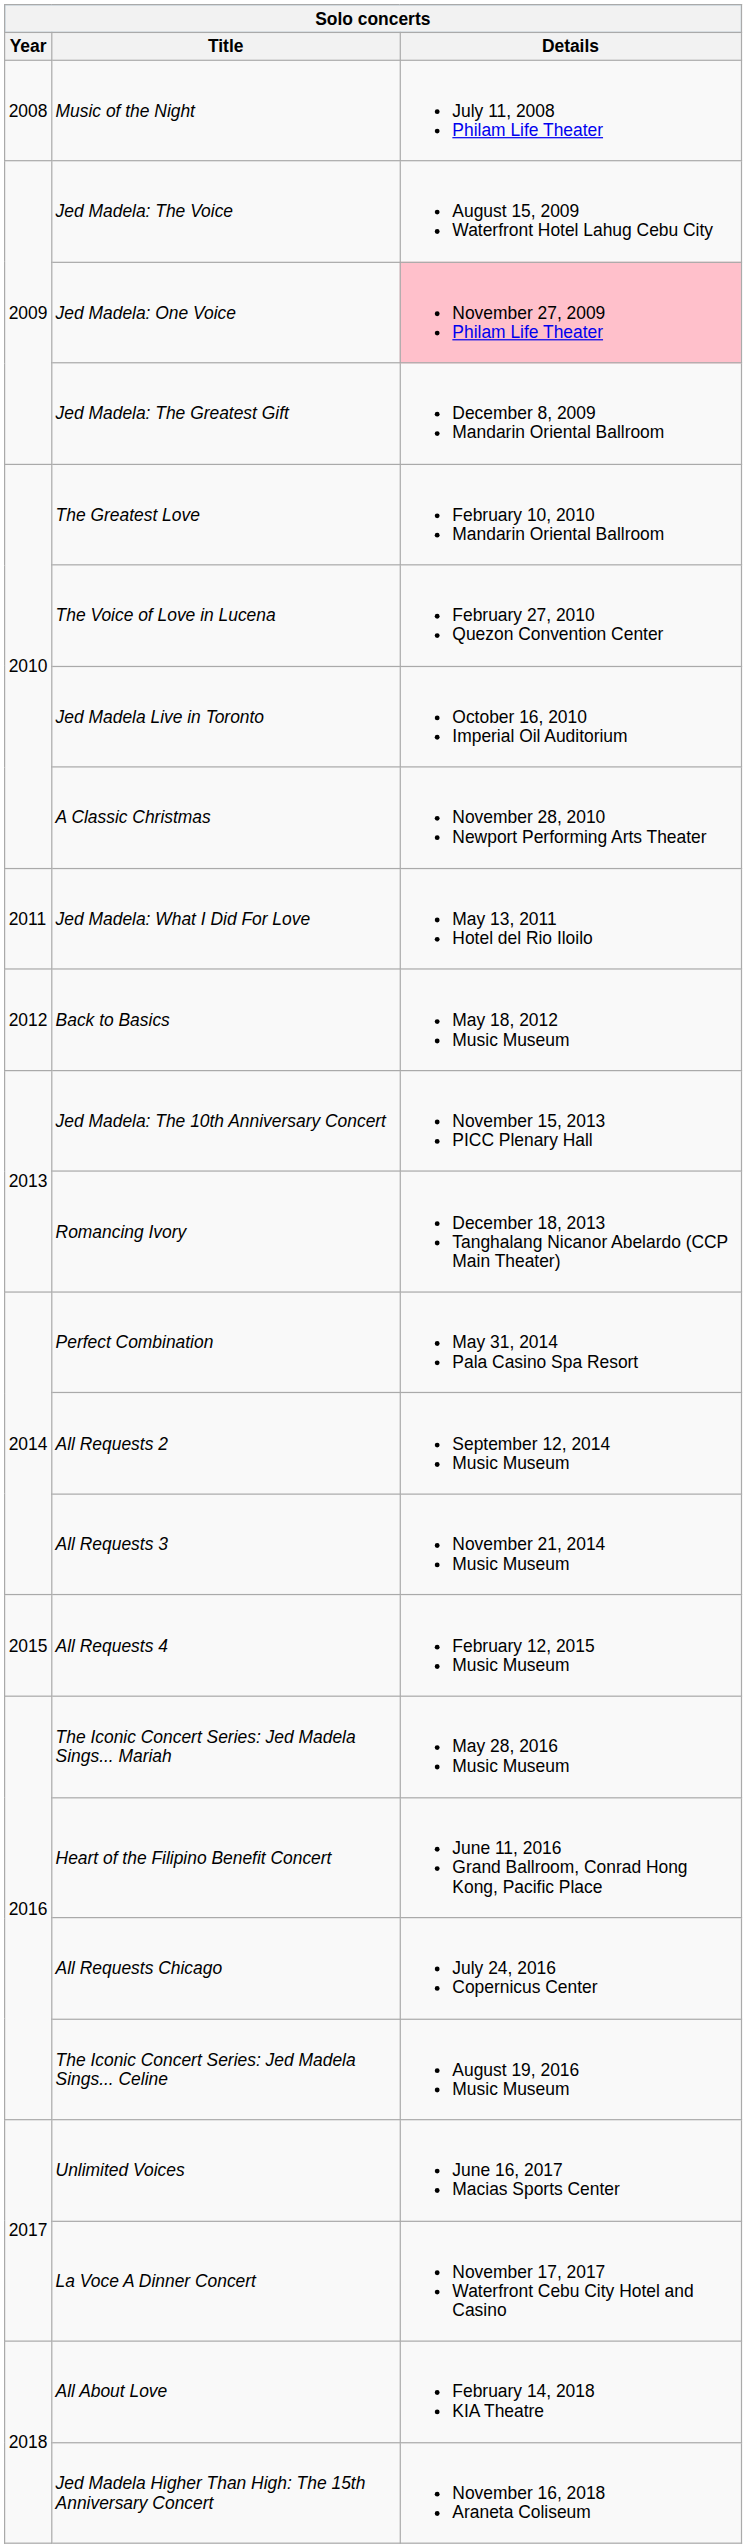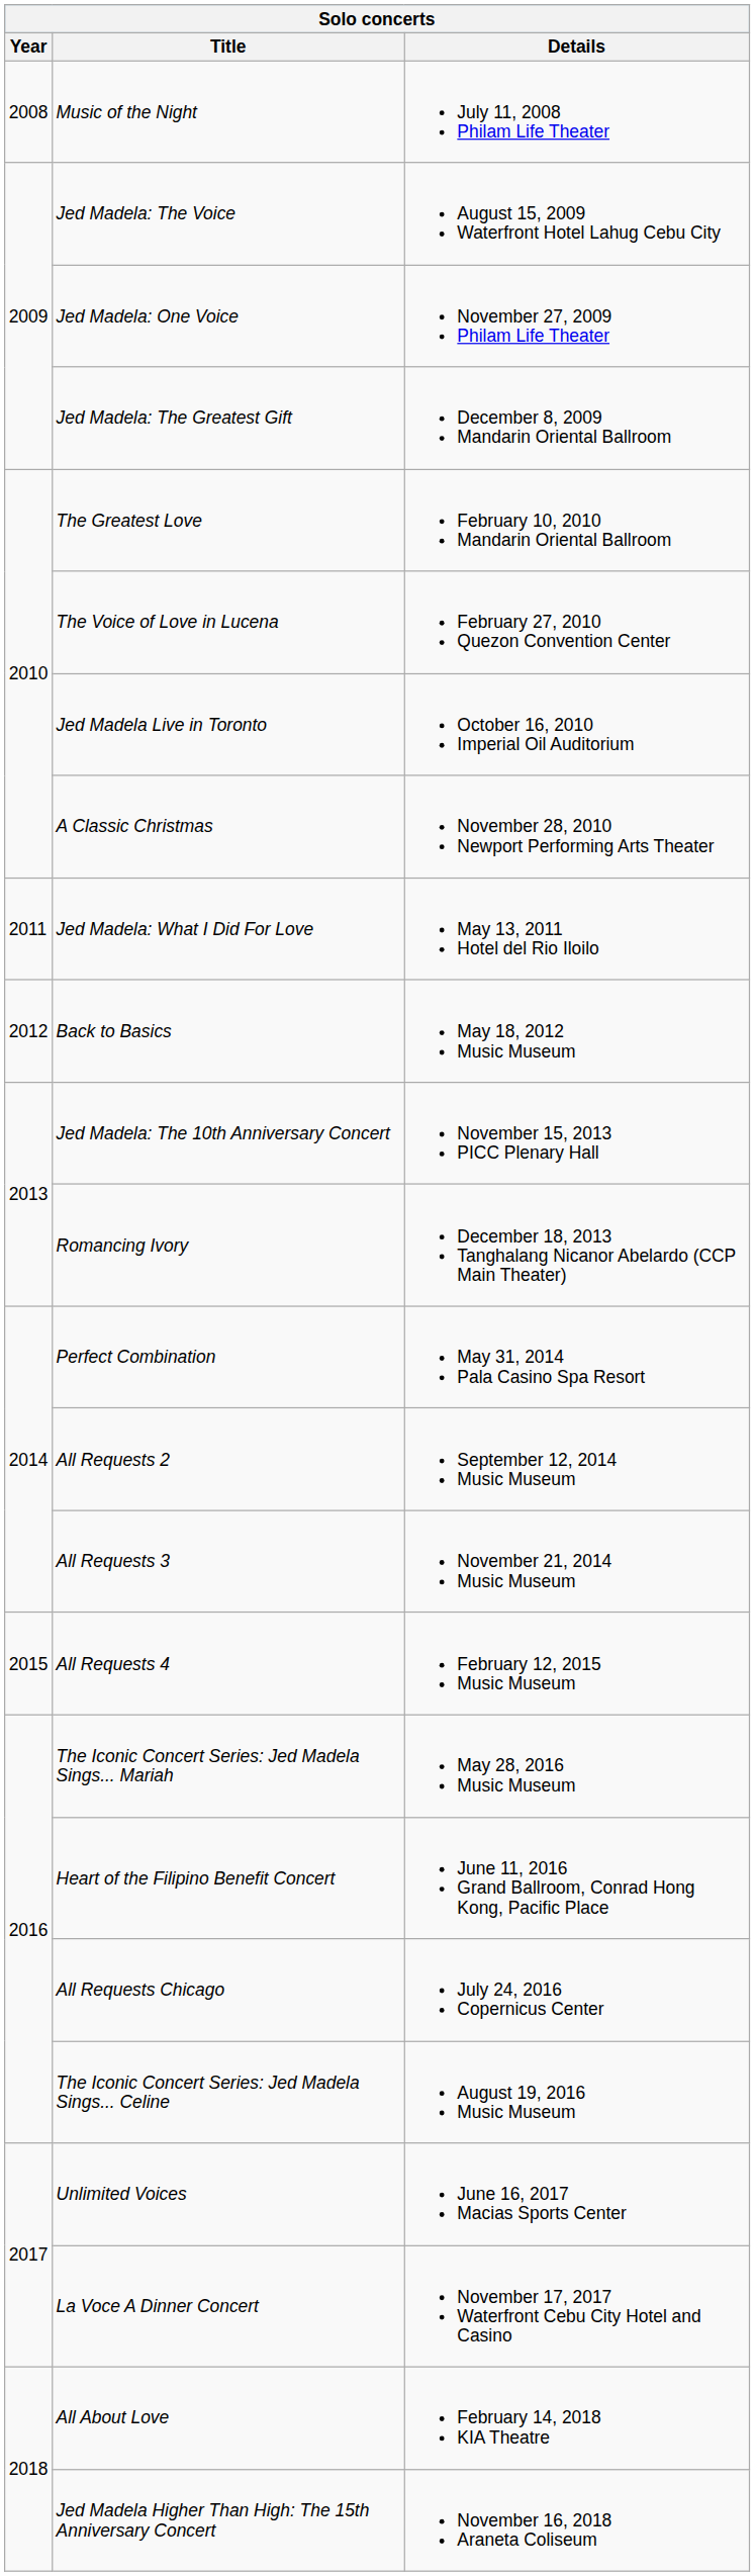Jed Madela: One Voice | Details: pink background -> no background
